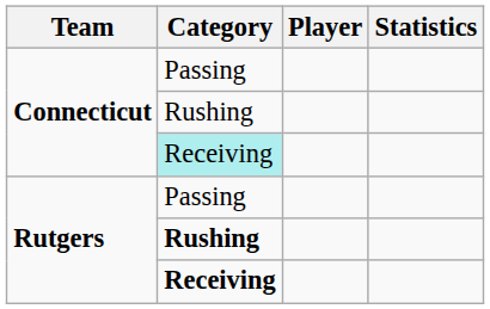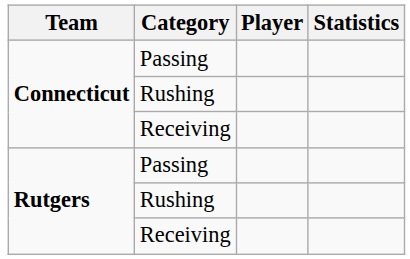Connecticut / Receiving | Category: paleturquoise background -> no background
Rutgers / Rushing | Category: bold -> normal
Rutgers / Receiving | Category: bold -> normal
